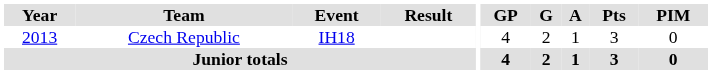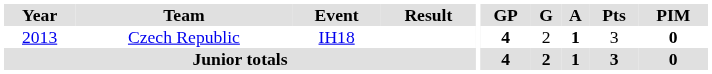Czech Republic | GP: normal -> bold
Czech Republic | A: normal -> bold
Czech Republic | PIM: normal -> bold
